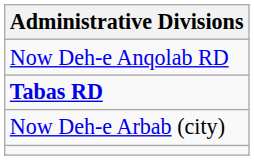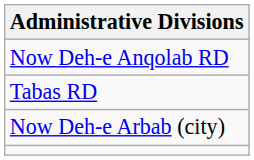row 3 | column 1: bold -> normal
